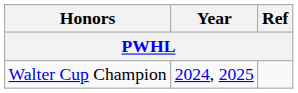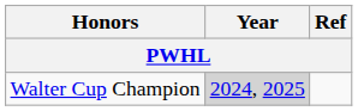Walter Cup Champion | Year: no background -> lightgrey background
